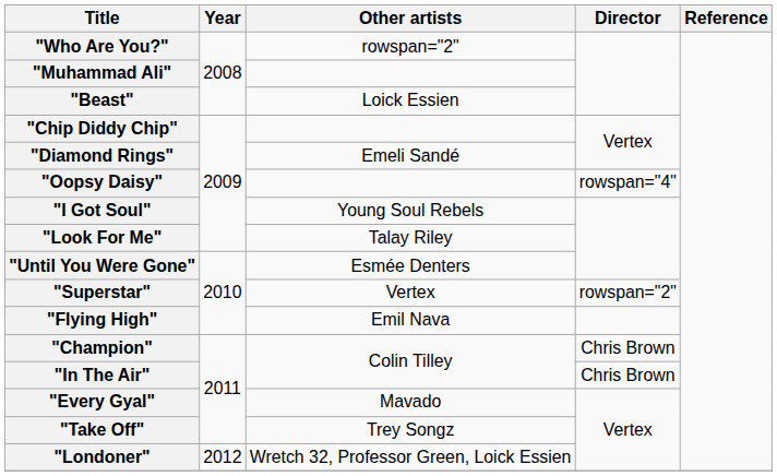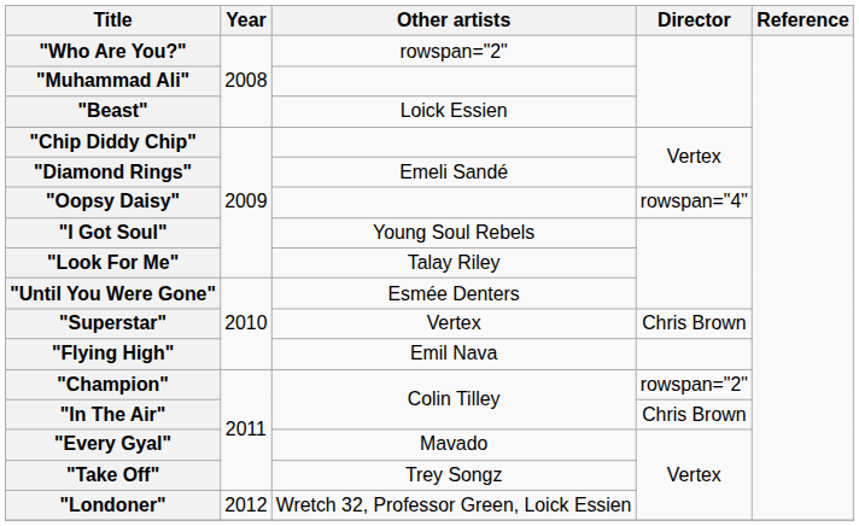"Superstar" | Director: rowspan="2" -> Chris Brown
"Champion" | Director: Chris Brown -> rowspan="2"
